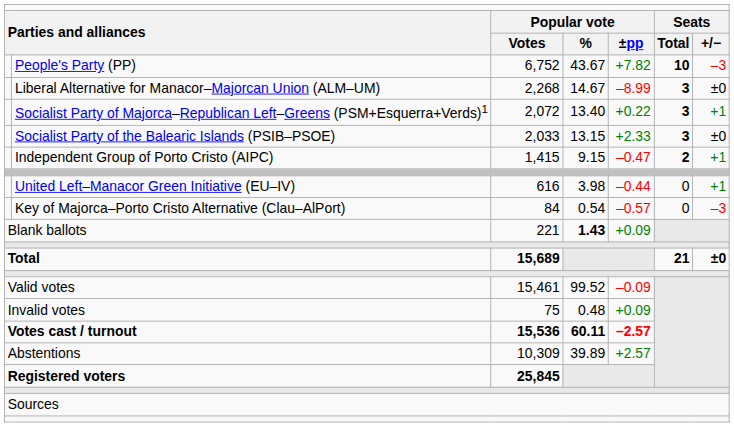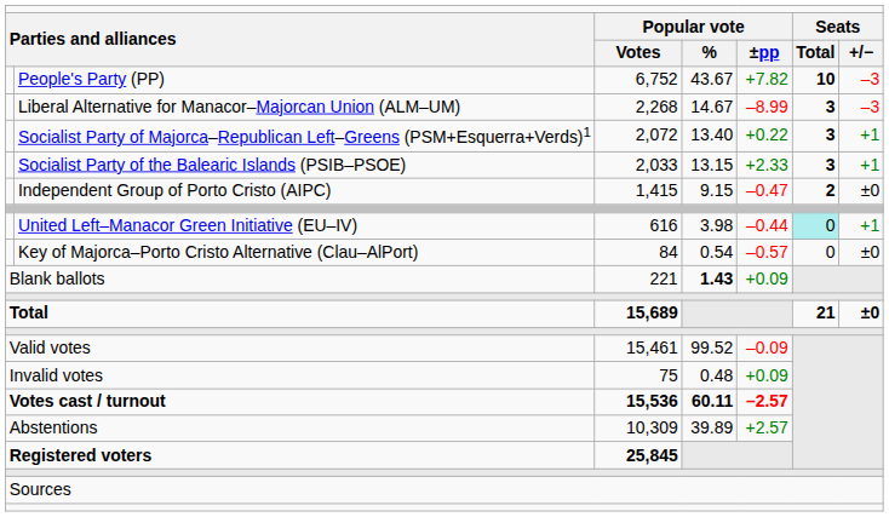Liberal Alternative for Manacor–Majorcan Union (ALM–UM) | column 7: ±0 -> –3
Socialist Party of the Balearic Islands (PSIB–PSOE) | column 7: ±0 -> +1
Independent Group of Porto Cristo (AIPC) | column 7: +1 -> ±0
United Left–Manacor Green Initiative (EU–IV) | column 6: no background -> paleturquoise background
Key of Majorca–Porto Cristo Alternative (Clau–AlPort) | column 7: –3 -> ±0
